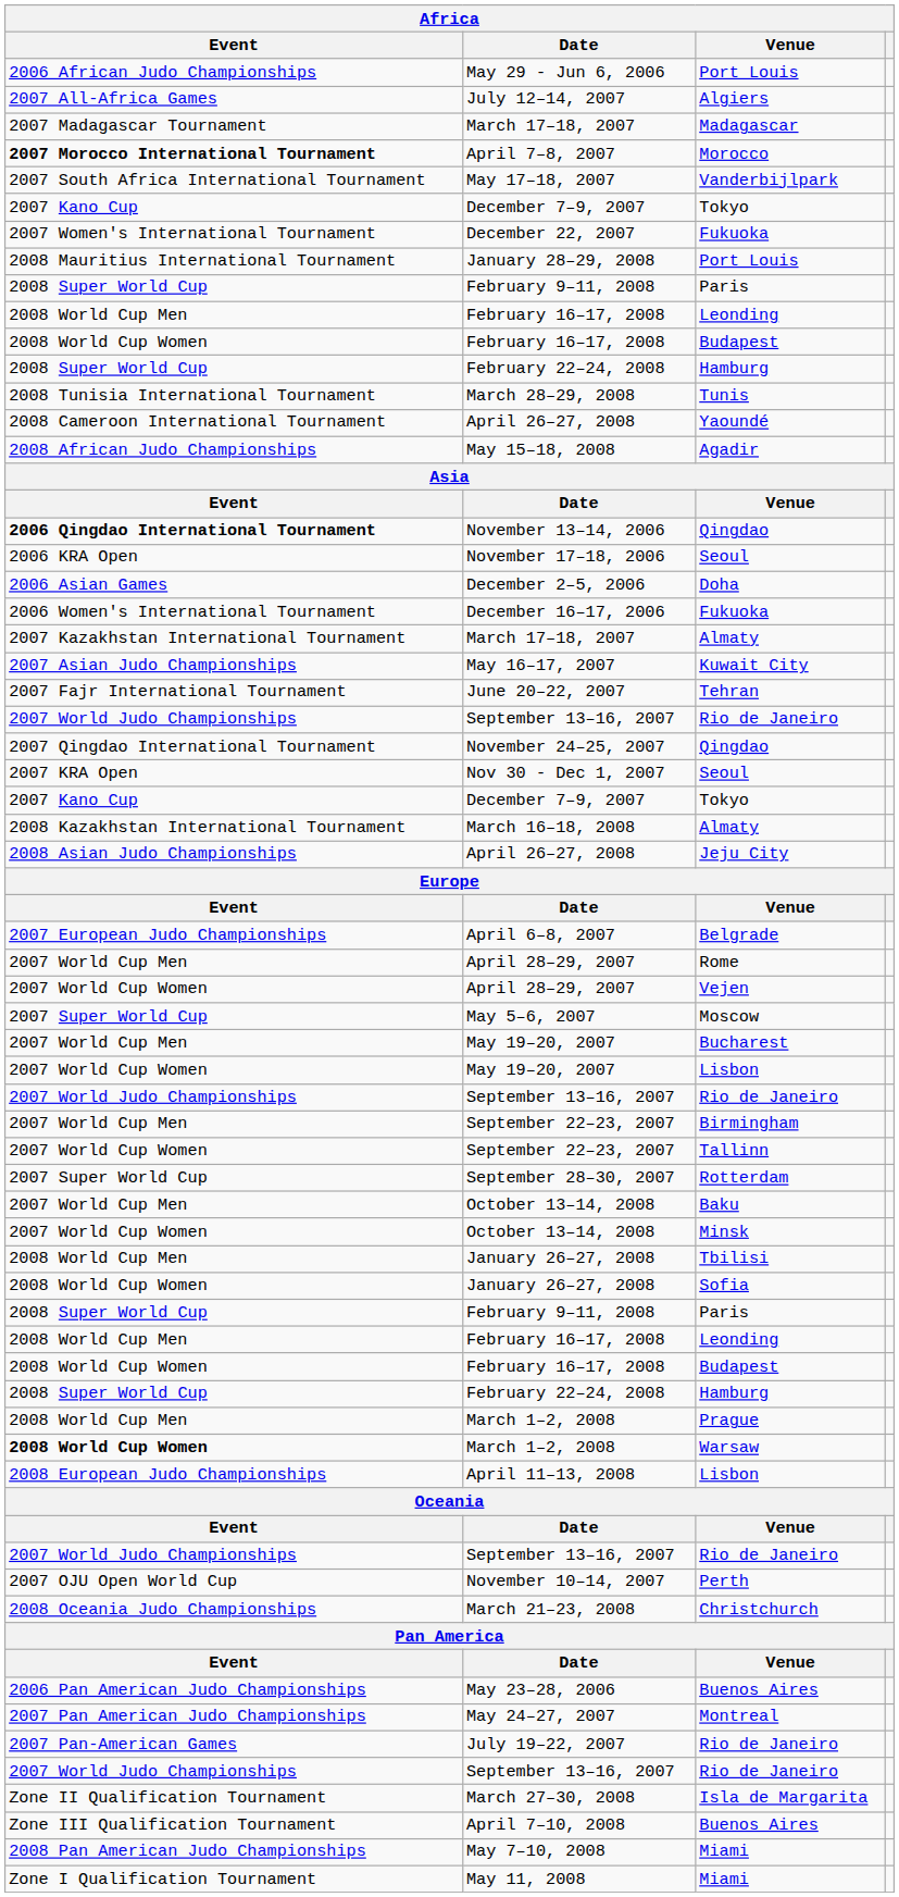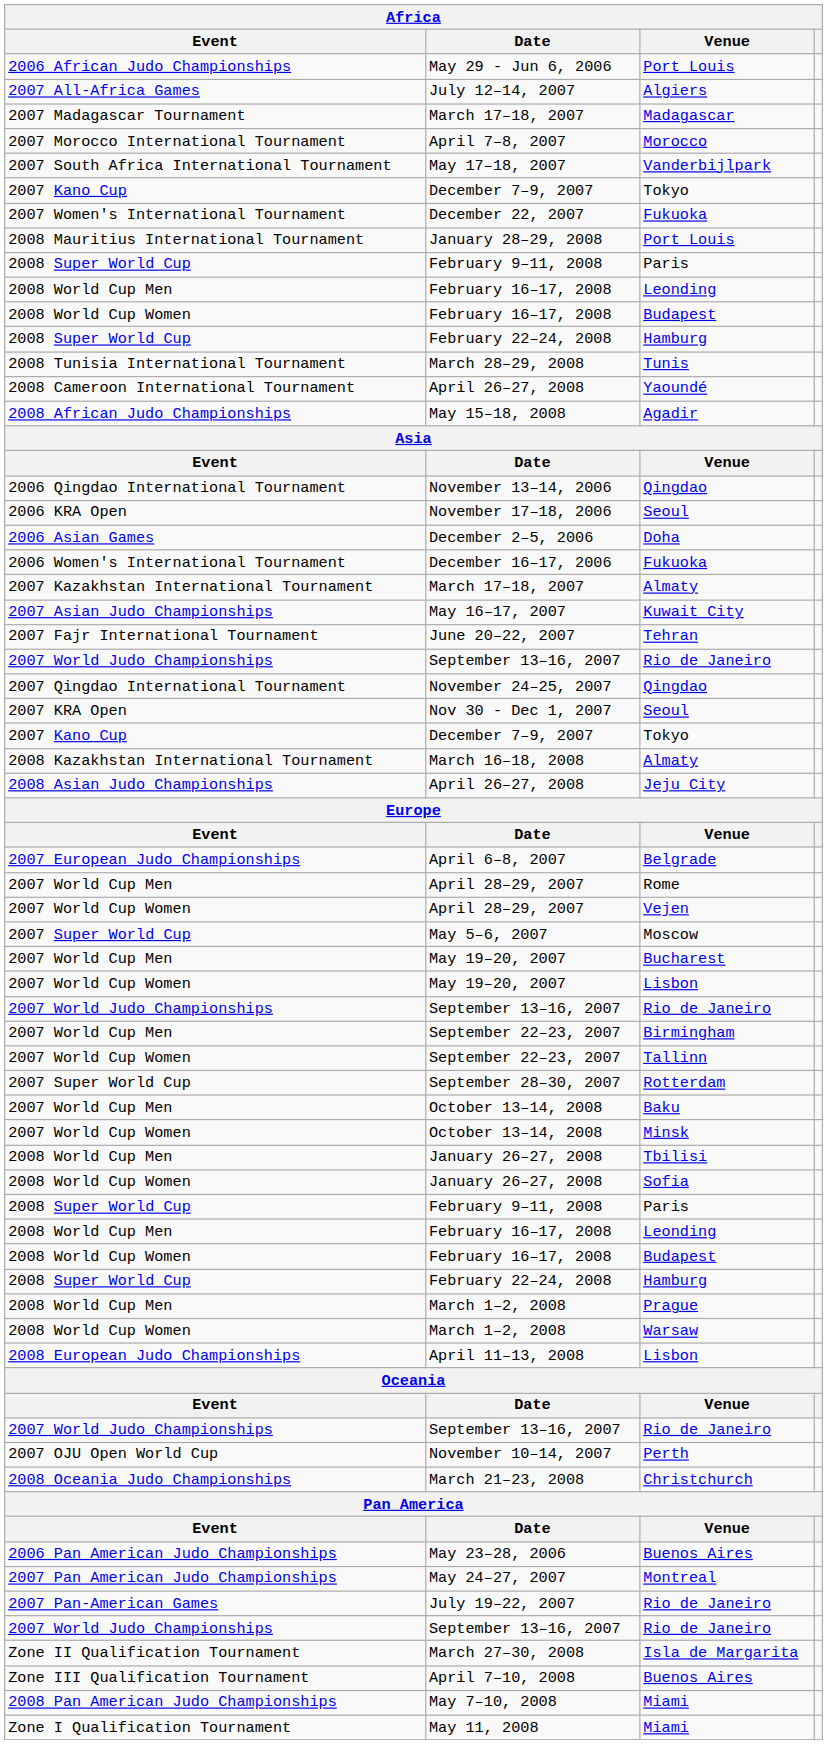April 7–8, 2007 | Event: bold -> normal
November 13–14, 2006 | Event: bold -> normal
March 1–2, 2008 / Warsaw | Event: bold -> normal
